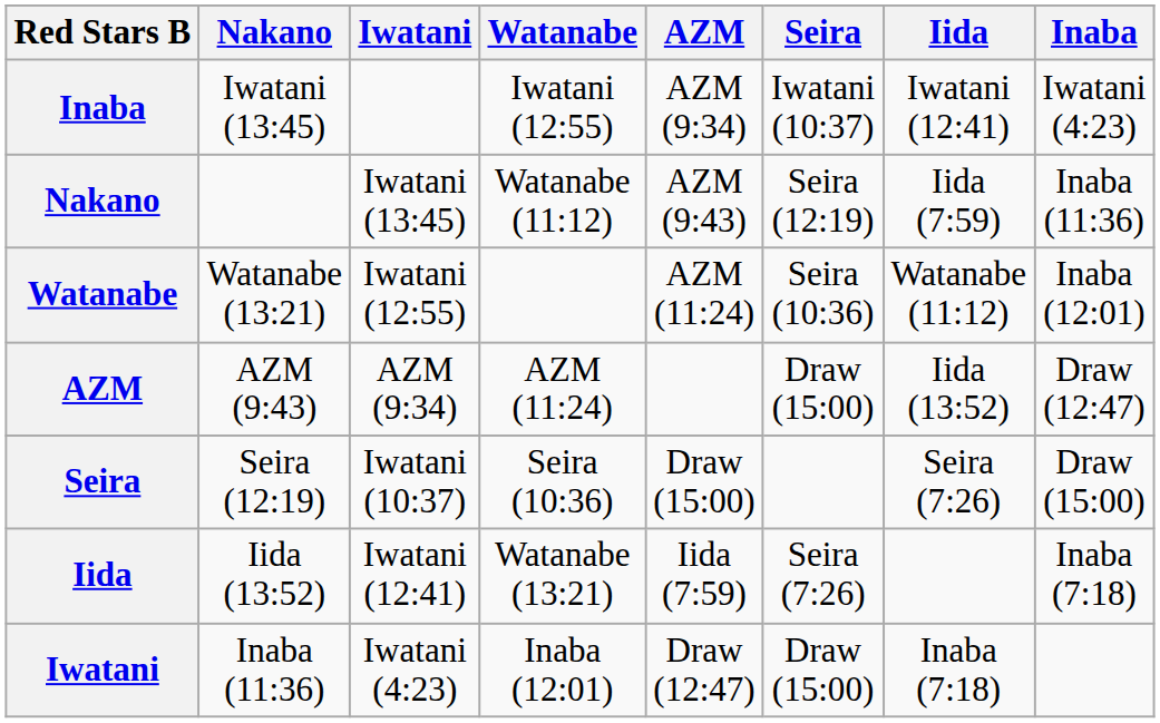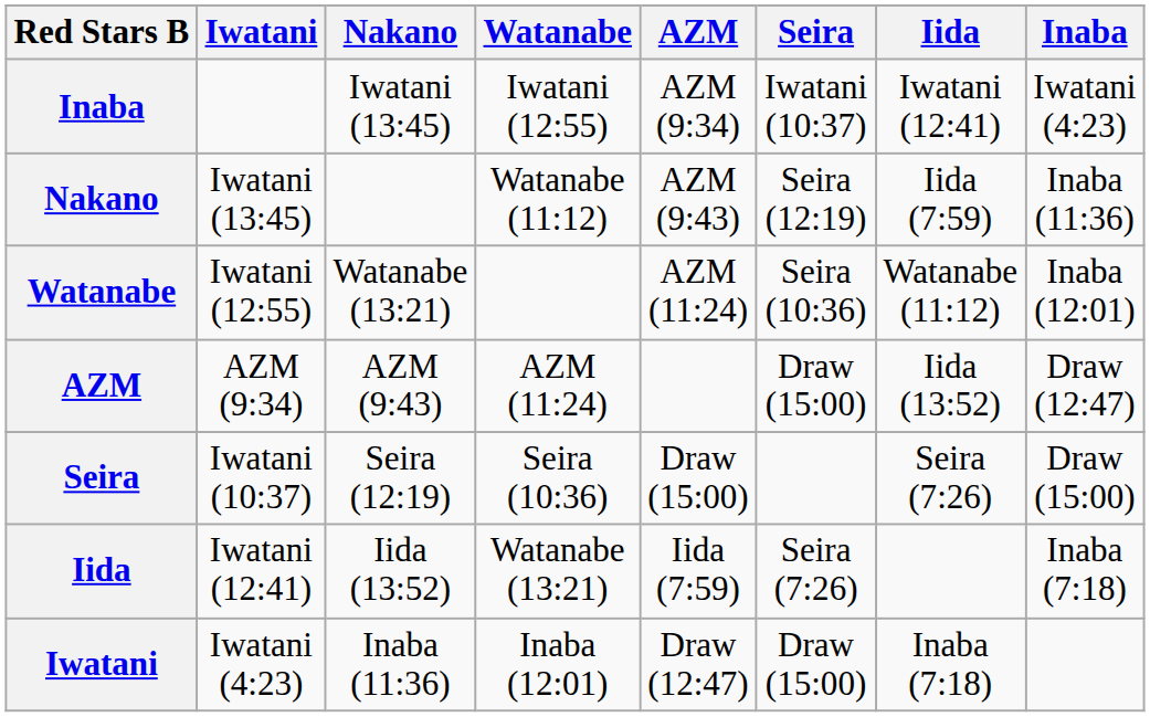columns swapped: Iwatani <-> Nakano
